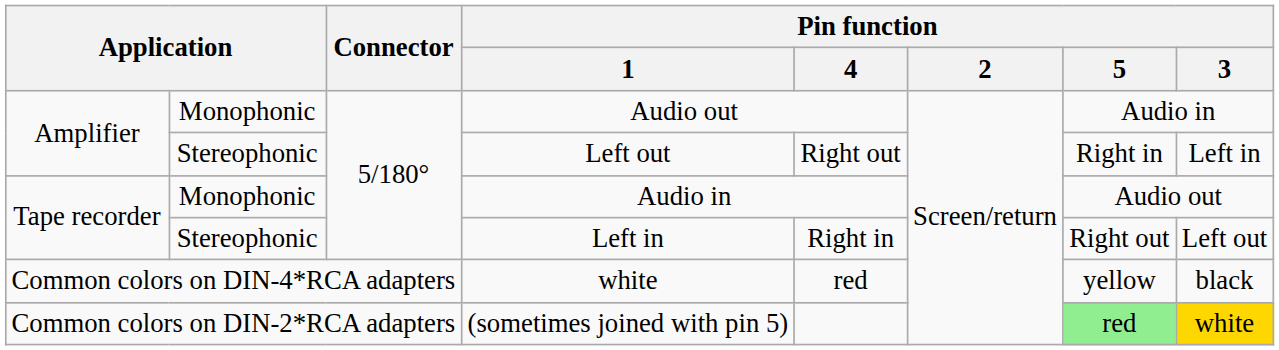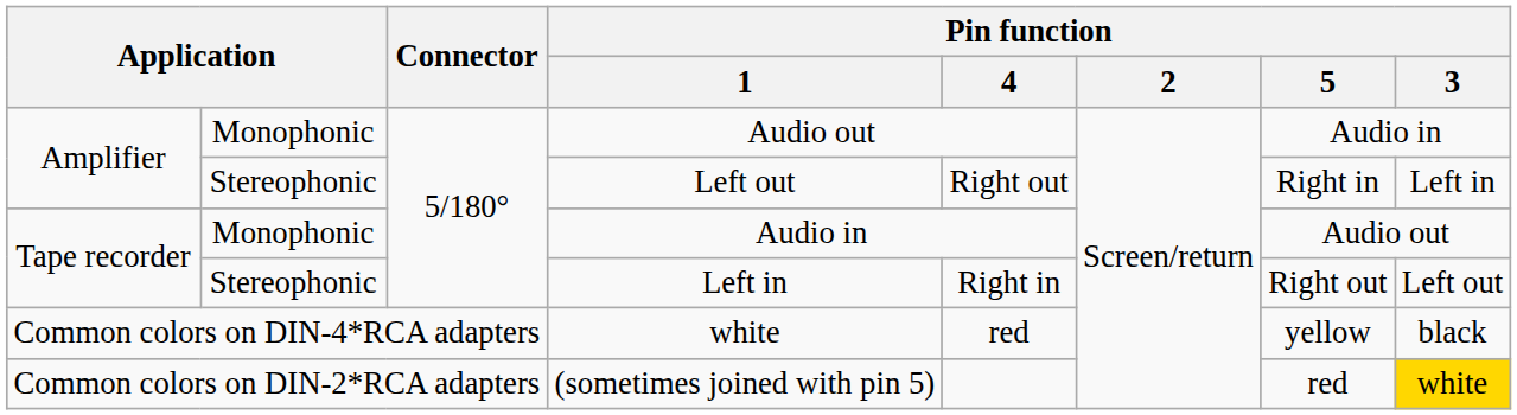(sometimes joined with pin 5) | Pin function / 5: lightgreen background -> no background
